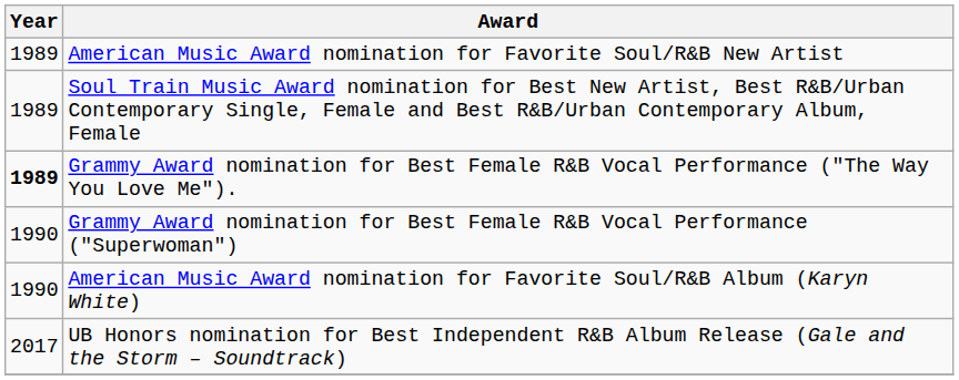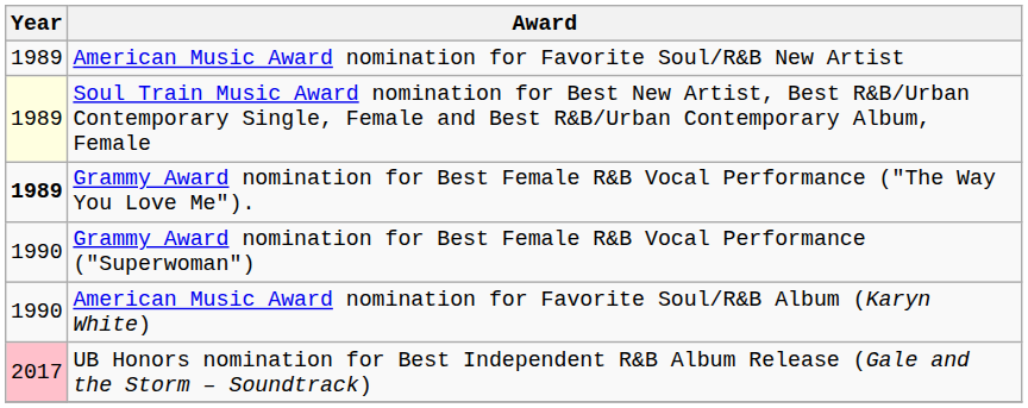row 3 | Year: no background -> lightyellow background
row 7 | Year: no background -> pink background
